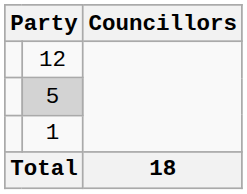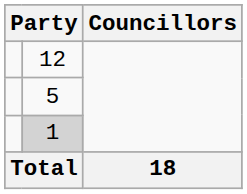5 | column 2: lightgrey background -> no background
1 | column 2: no background -> lightgrey background
